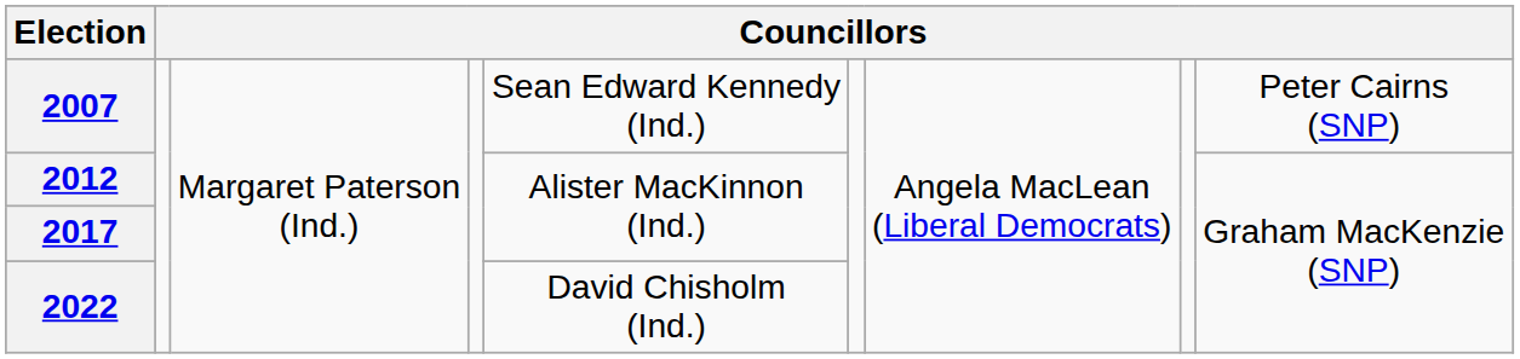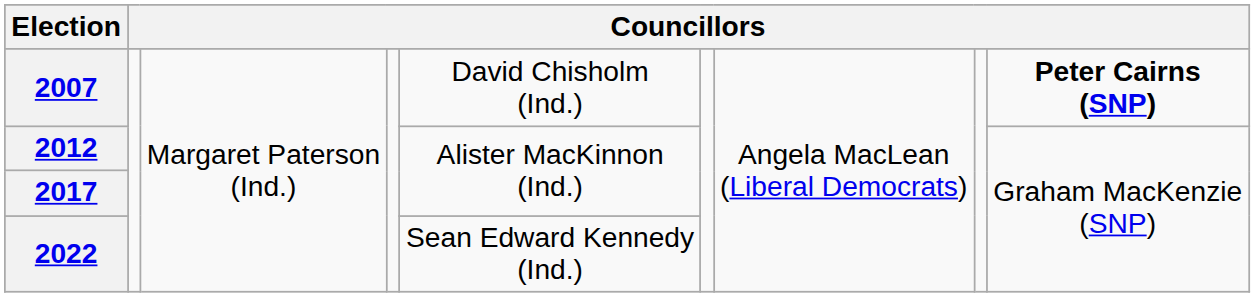2007 | column 5: Sean Edward Kennedy (Ind.) -> David Chisholm (Ind.)
2007 | column 9: normal -> bold
2022 | column 5: David Chisholm (Ind.) -> Sean Edward Kennedy (Ind.)
